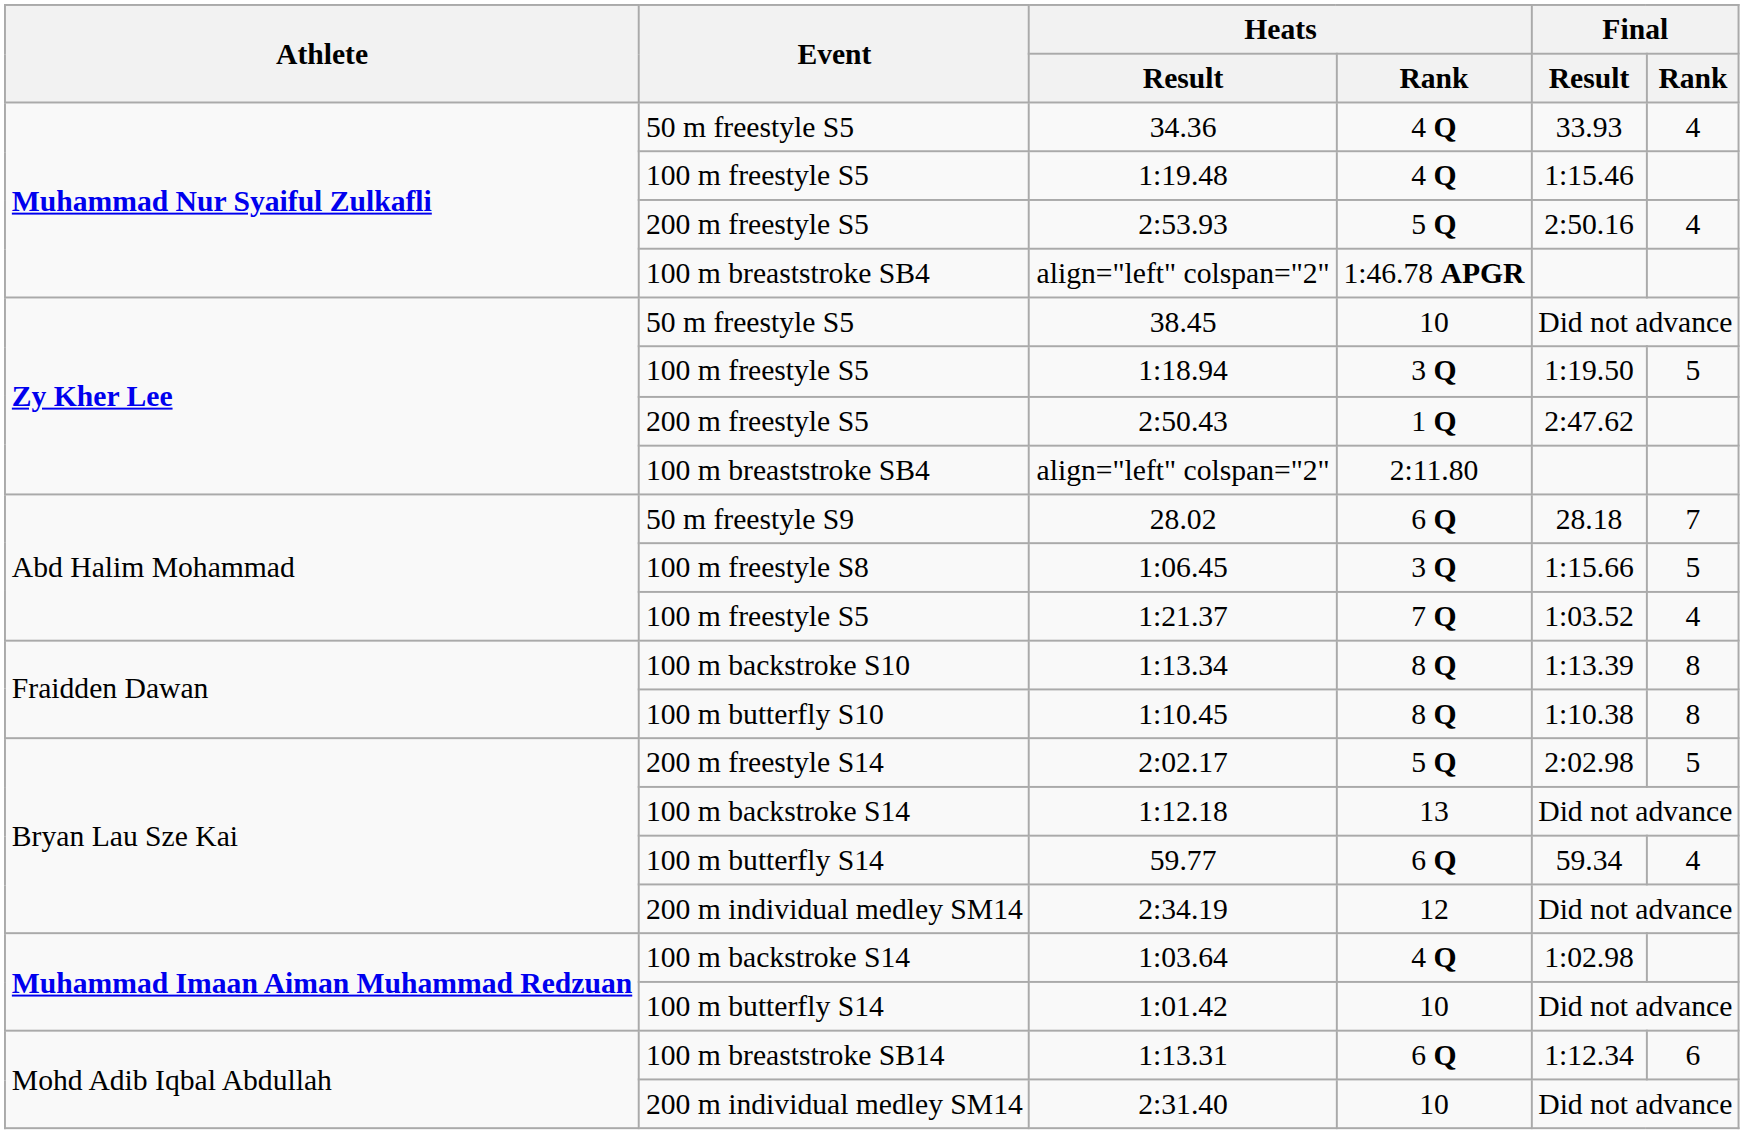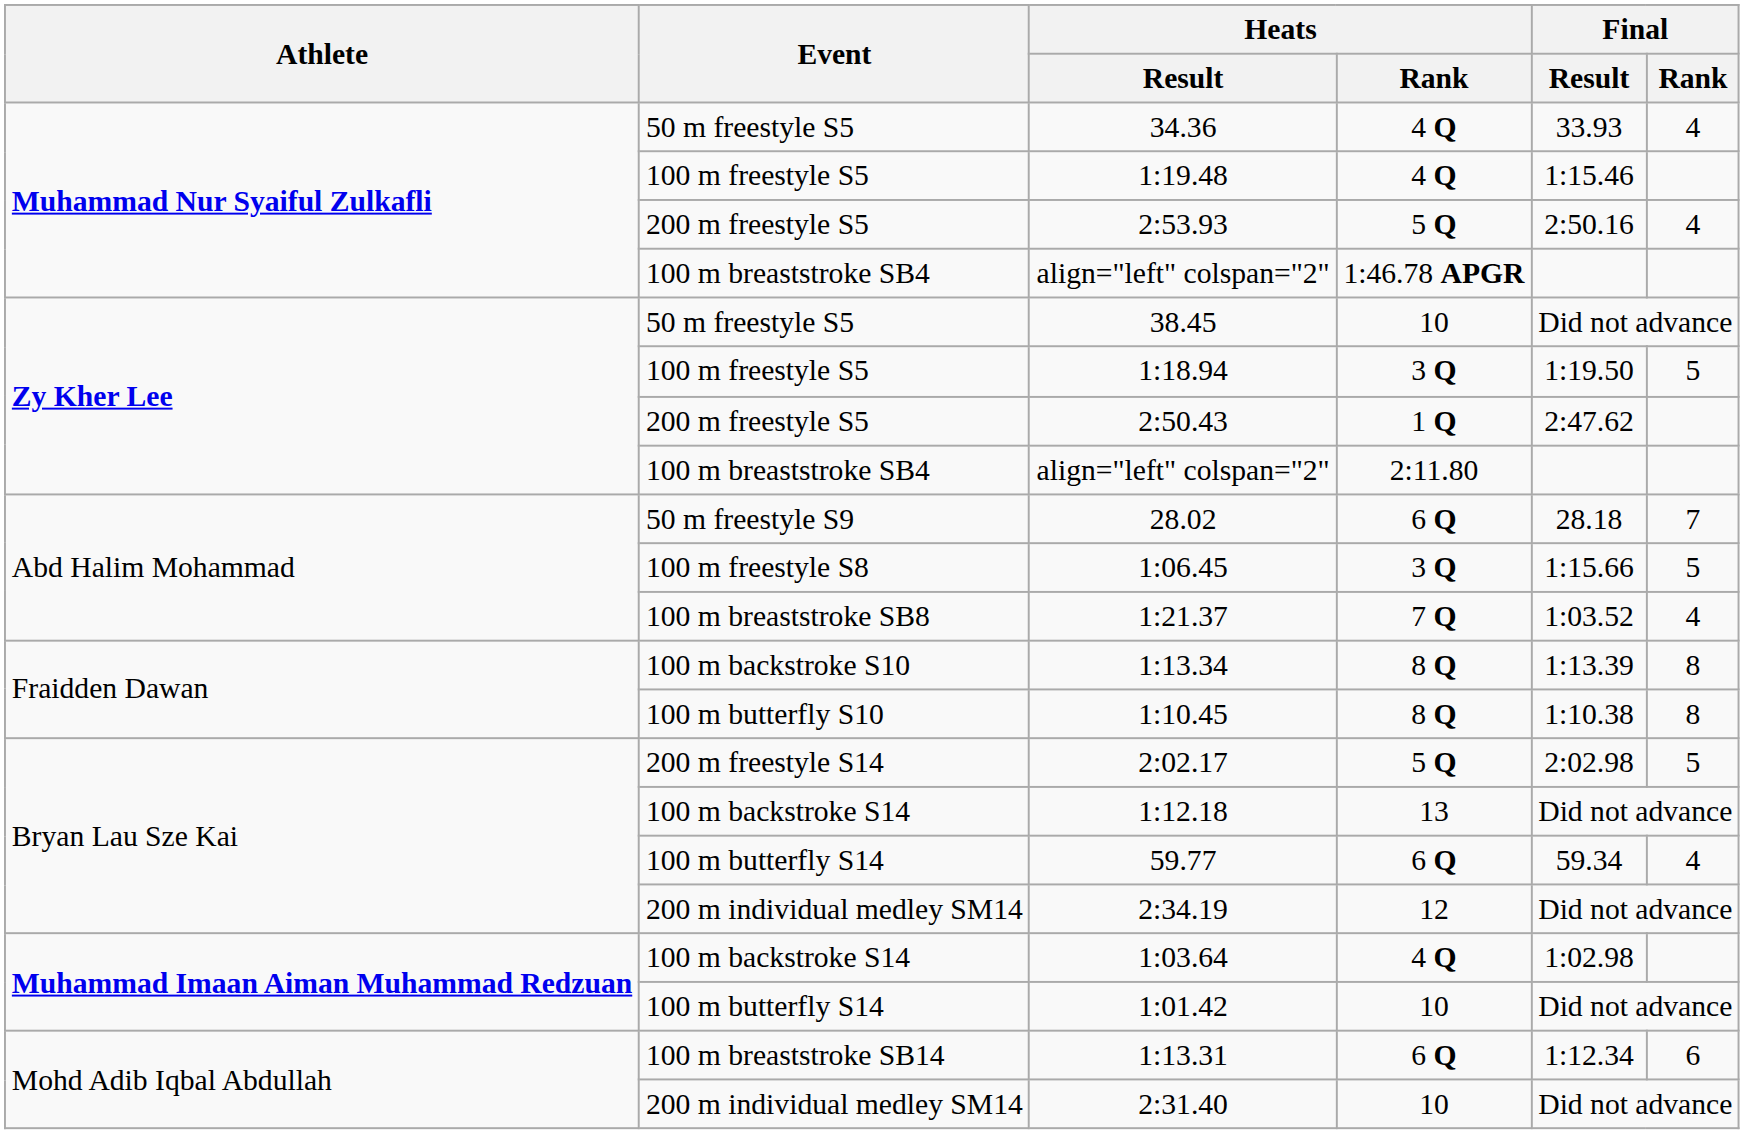1:21.37 | Event: 100 m freestyle S5 -> 100 m breaststroke SB8
